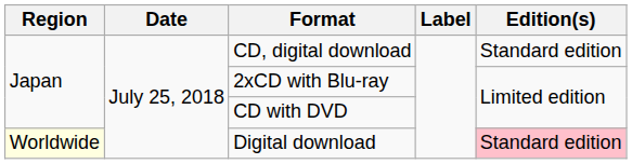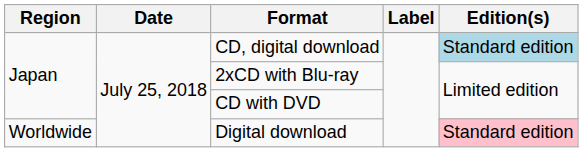CD, digital download | Edition(s): no background -> lightblue background
Digital download | Region: lightyellow background -> no background
